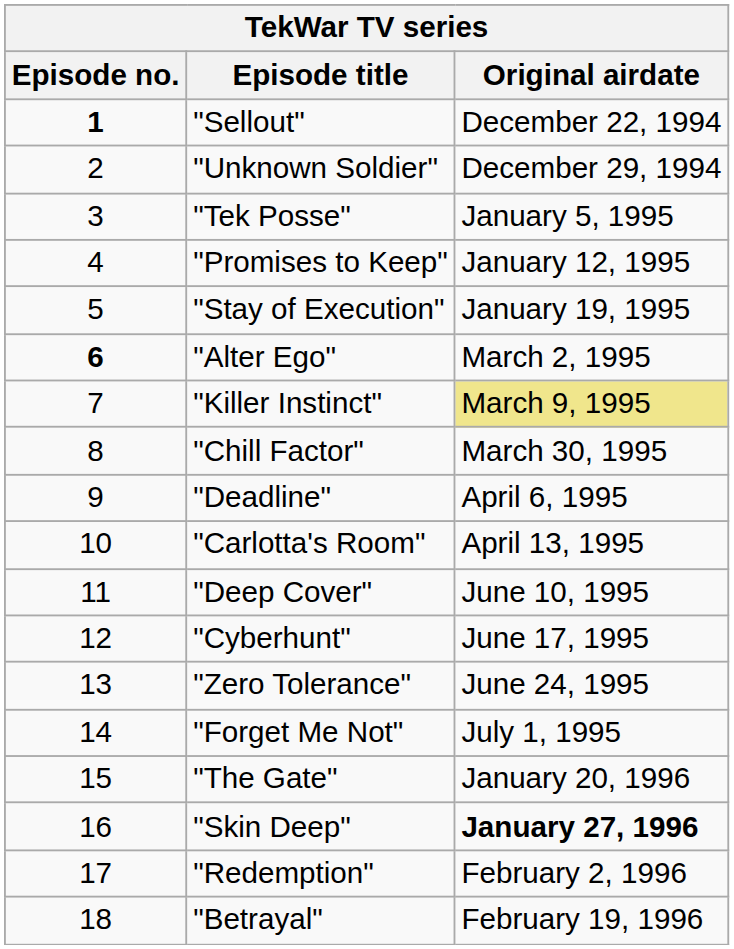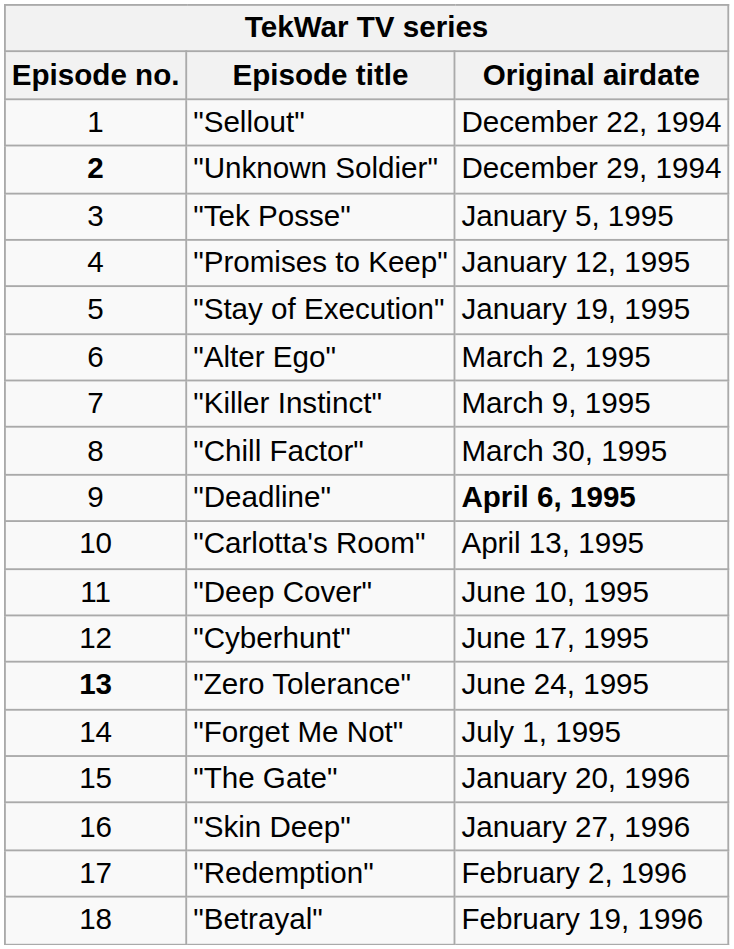"Sellout" | Episode no.: bold -> normal
"Unknown Soldier" | Episode no.: normal -> bold
"Alter Ego" | Episode no.: bold -> normal
"Killer Instinct" | Original airdate: khaki background -> no background
"Deadline" | Original airdate: normal -> bold
"Zero Tolerance" | Episode no.: normal -> bold
"Skin Deep" | Original airdate: bold -> normal
